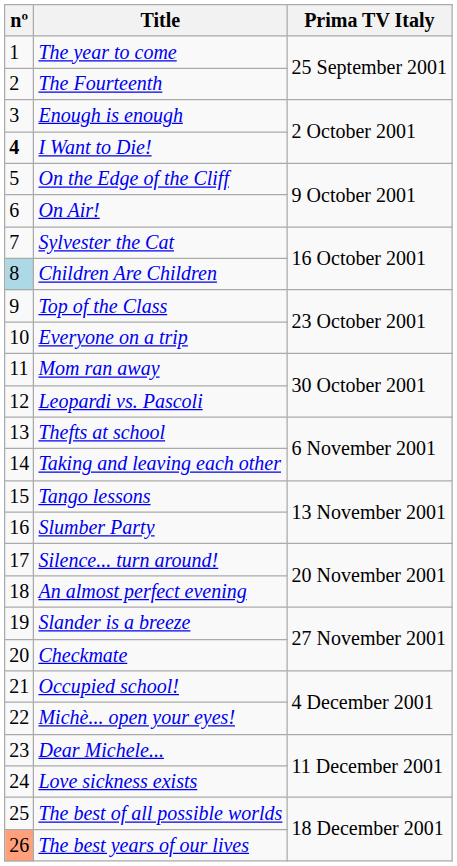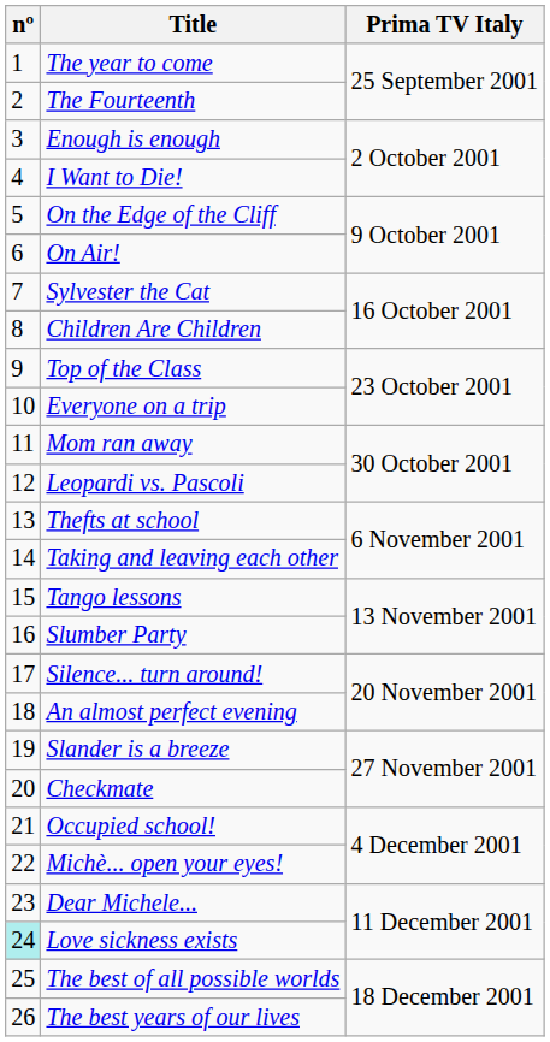I Want to Die! | nº: bold -> normal
Children Are Children | nº: lightblue background -> no background
Love sickness exists | nº: no background -> paleturquoise background
The best years of our lives | nº: lightsalmon background -> no background
